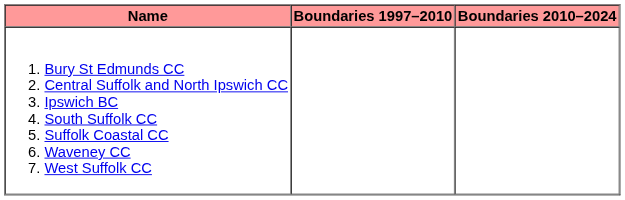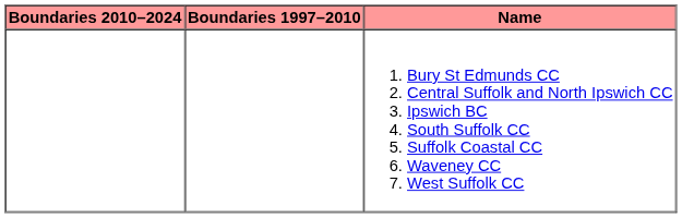columns swapped: Name <-> Boundaries 2010–2024
